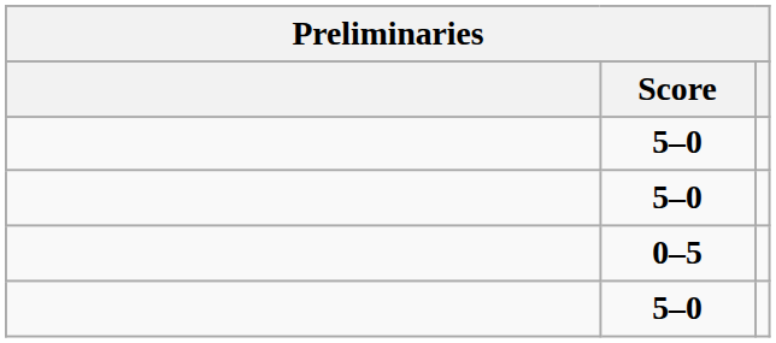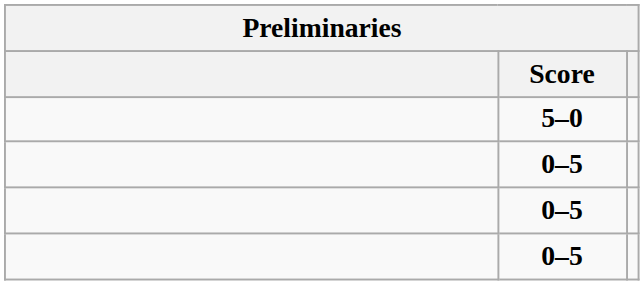row 4 | Score: 5–0 -> 0–5
row 6 | Score: 5–0 -> 0–5
